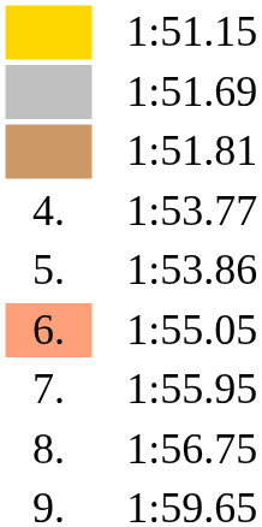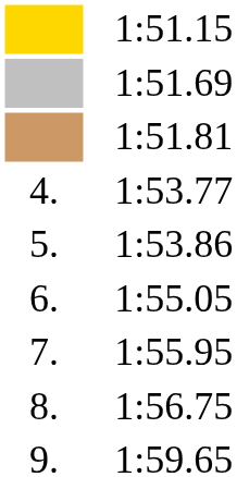1:55.05 | column 1: lightsalmon background -> no background
